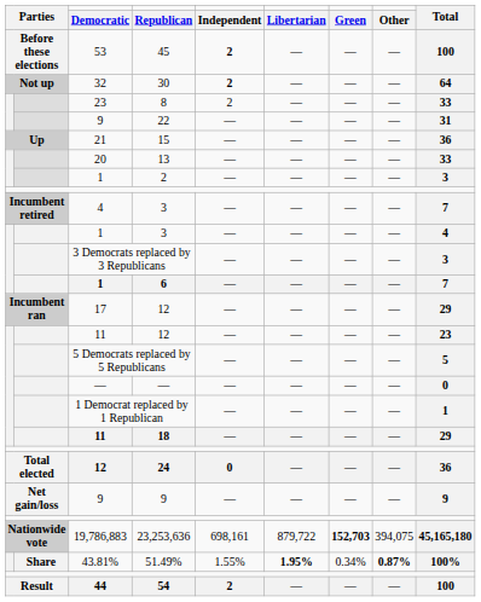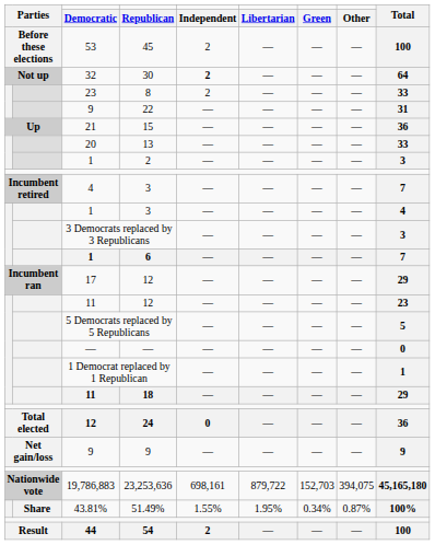53 | Independent: bold -> normal
19,786,883 | Green: bold -> normal
43.81% | Libertarian: bold -> normal
43.81% | Other: bold -> normal
